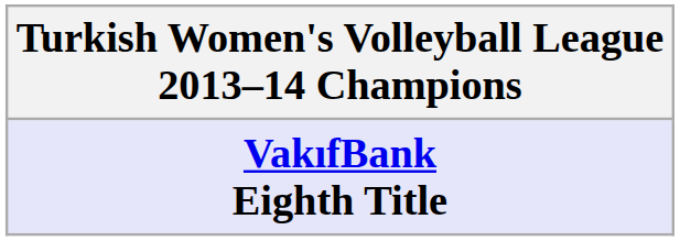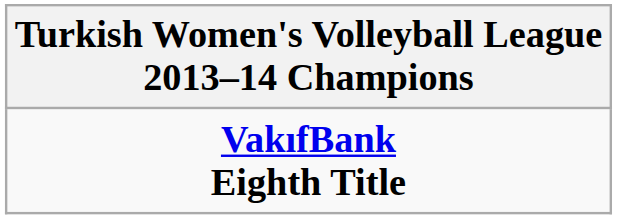row 2 | column 1: lavender background -> no background
